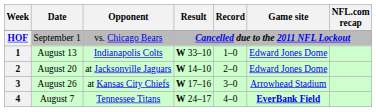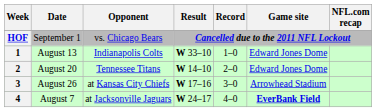2 | Opponent: at Jacksonville Jaguars -> Tennessee Titans
4 | Opponent: Tennessee Titans -> at Jacksonville Jaguars
